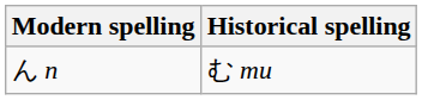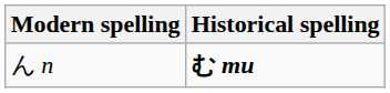ん n | Historical spelling: normal -> bold
